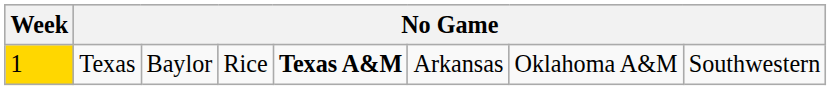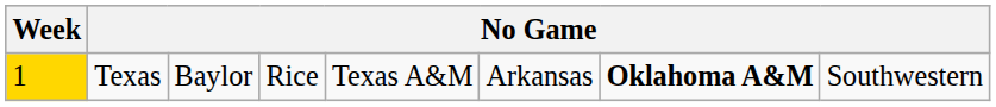Texas | column 5: bold -> normal
Texas | column 7: normal -> bold
